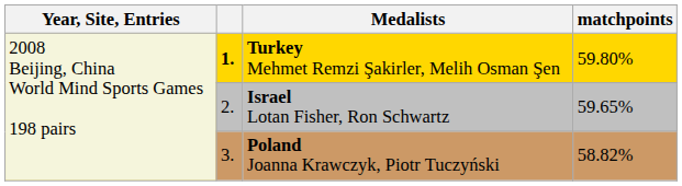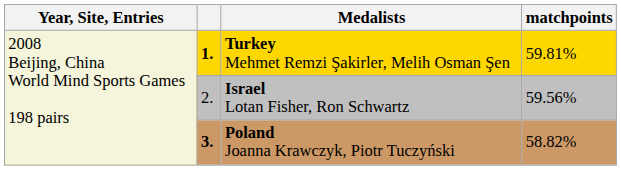Turkey Mehmet Remzi Şakirler, Melih Osman Şen | matchpoints: 59.80% -> 59.81%
Israel Lotan Fisher, Ron Schwartz | matchpoints: 59.65% -> 59.56%
Poland Joanna Krawczyk, Piotr Tuczyński | column 2: normal -> bold
